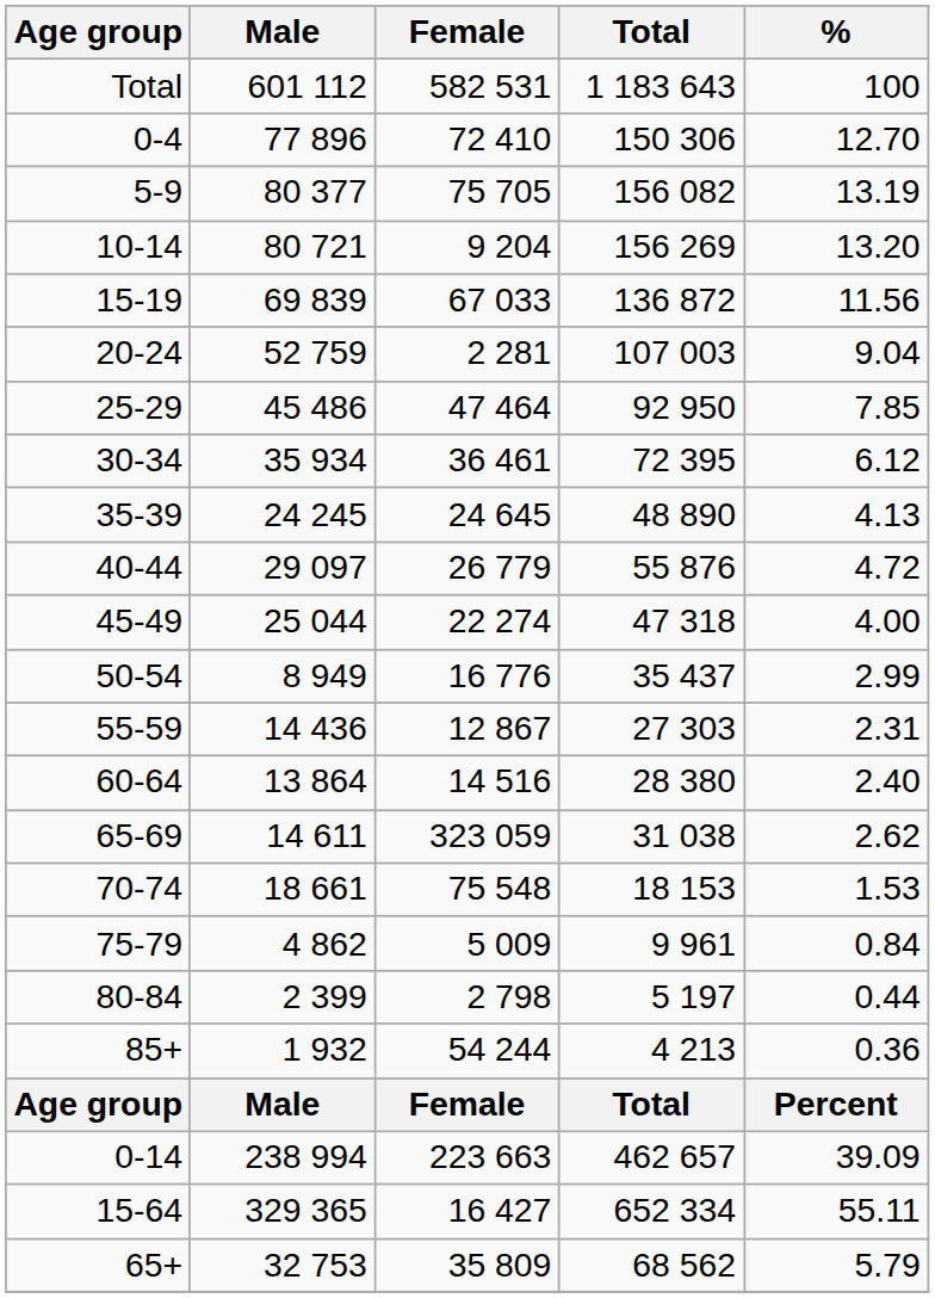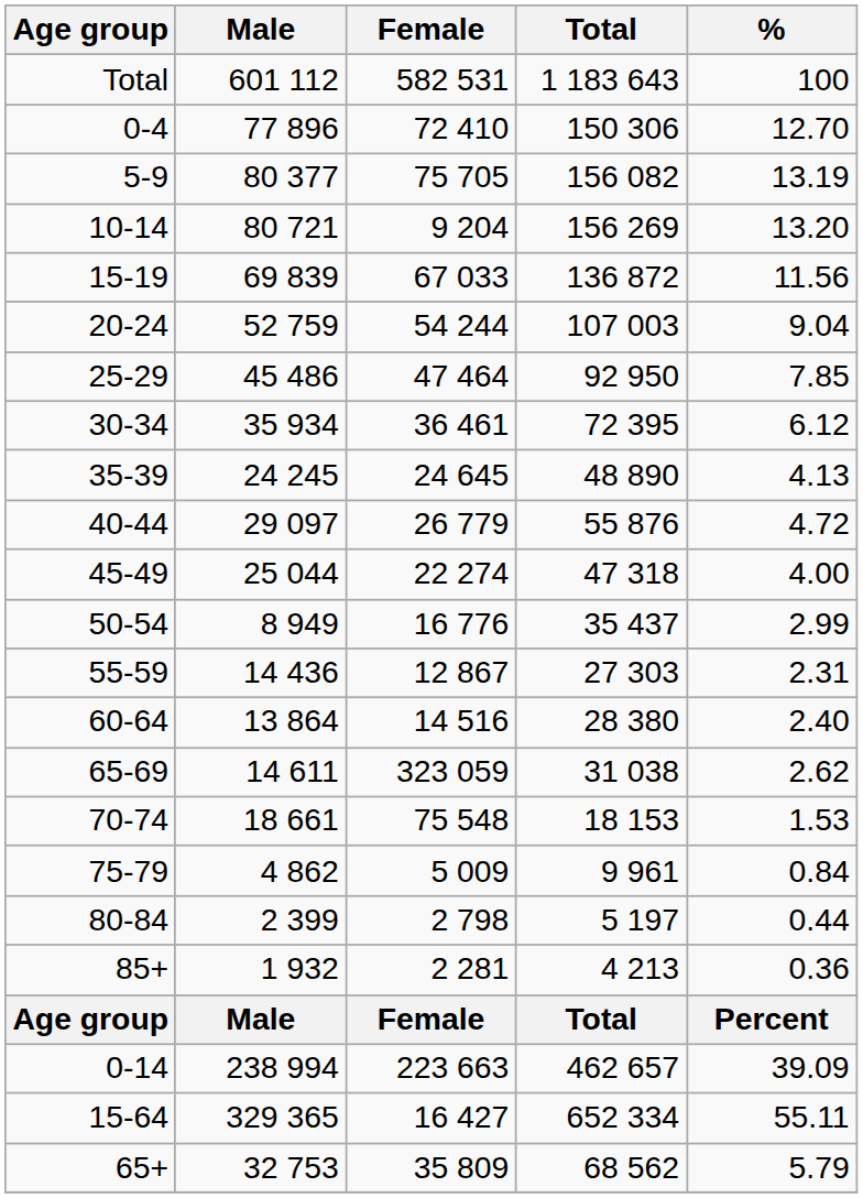20-24 | Female: 2 281 -> 54 244
85+ | Female: 54 244 -> 2 281
